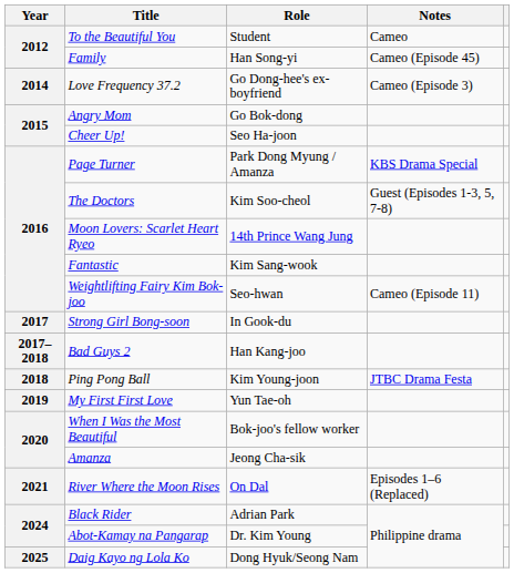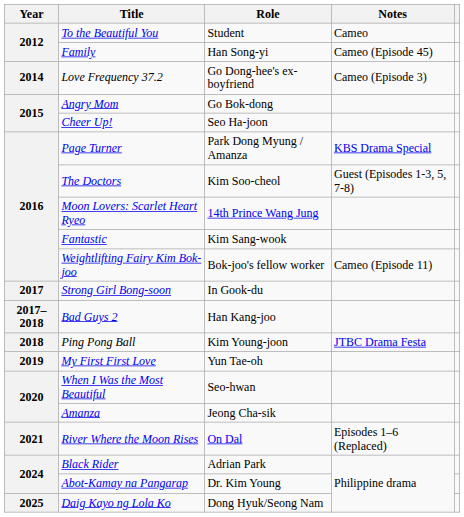Weightlifting Fairy Kim Bok-joo | Role: Seo-hwan -> Bok-joo's fellow worker
When I Was the Most Beautiful | Role: Bok-joo's fellow worker -> Seo-hwan
